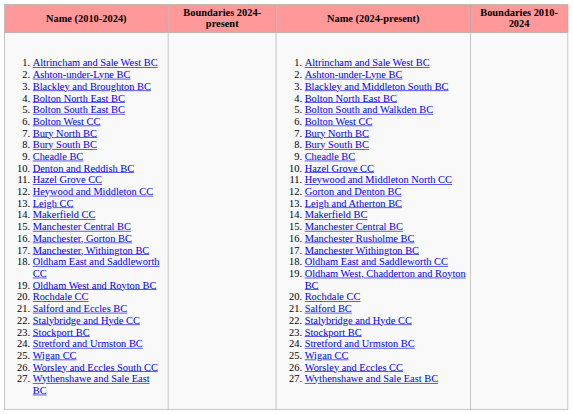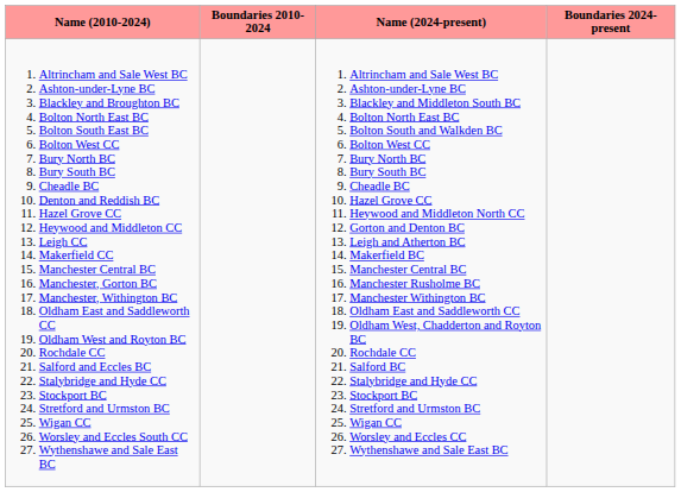columns swapped: Boundaries 2010-2024 <-> Boundaries 2024-present
